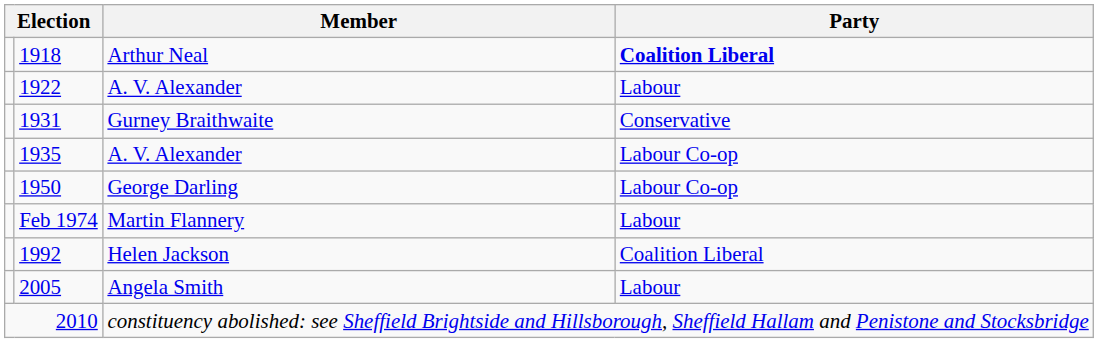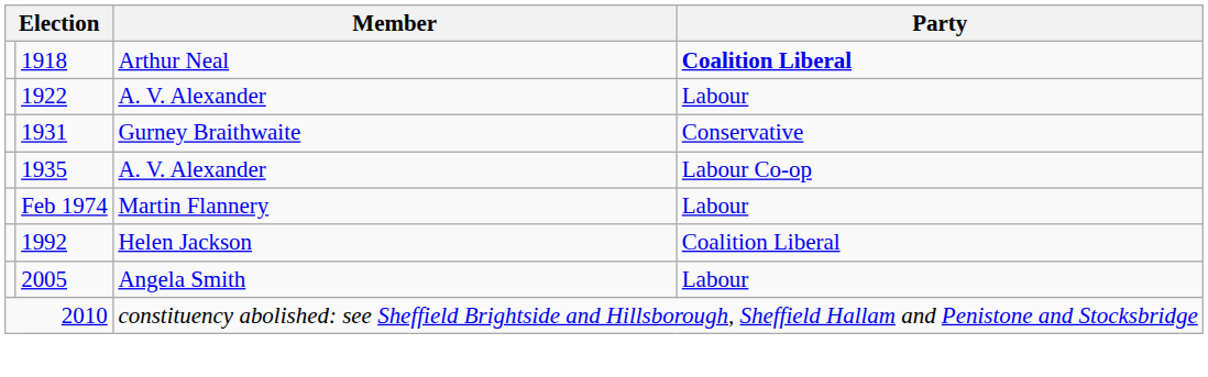- row: 1950 | George Darling | Labour Co-op
